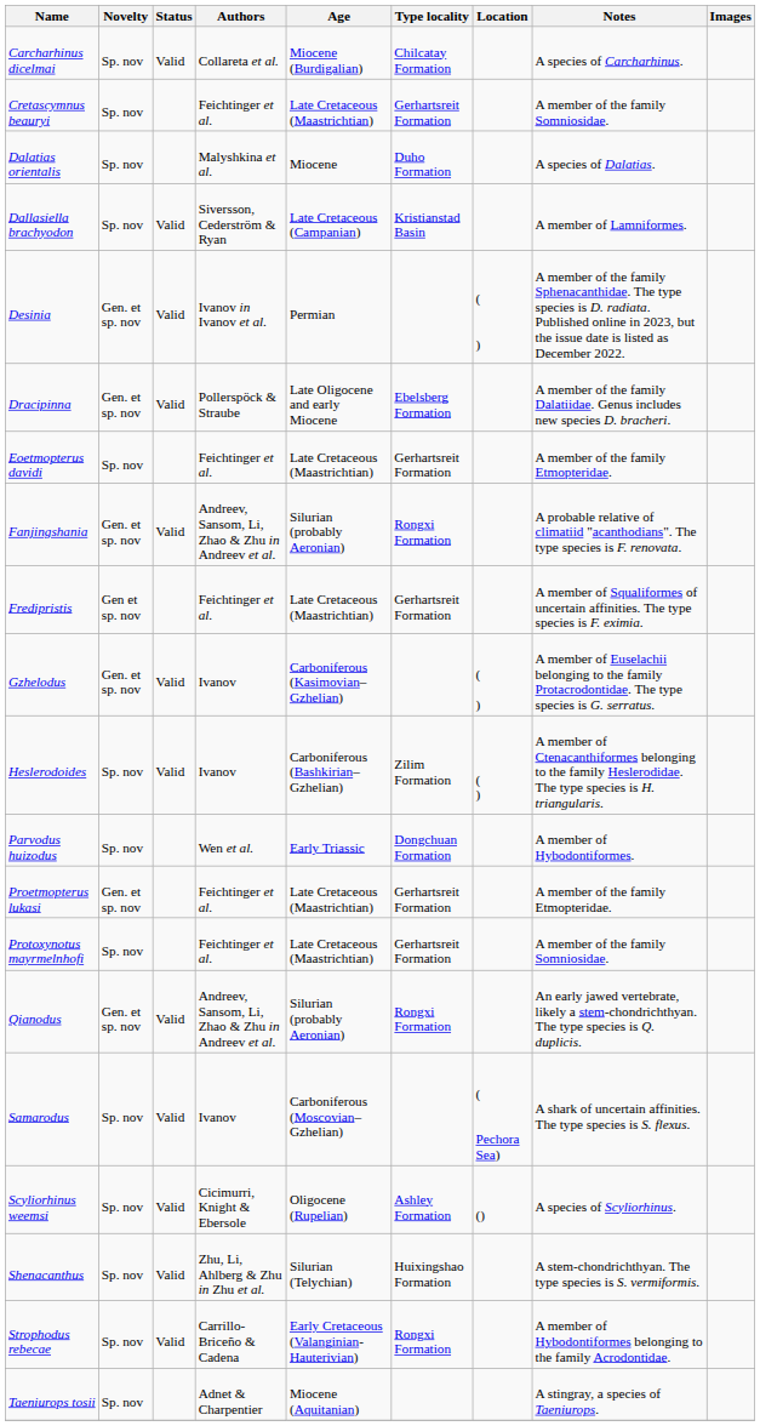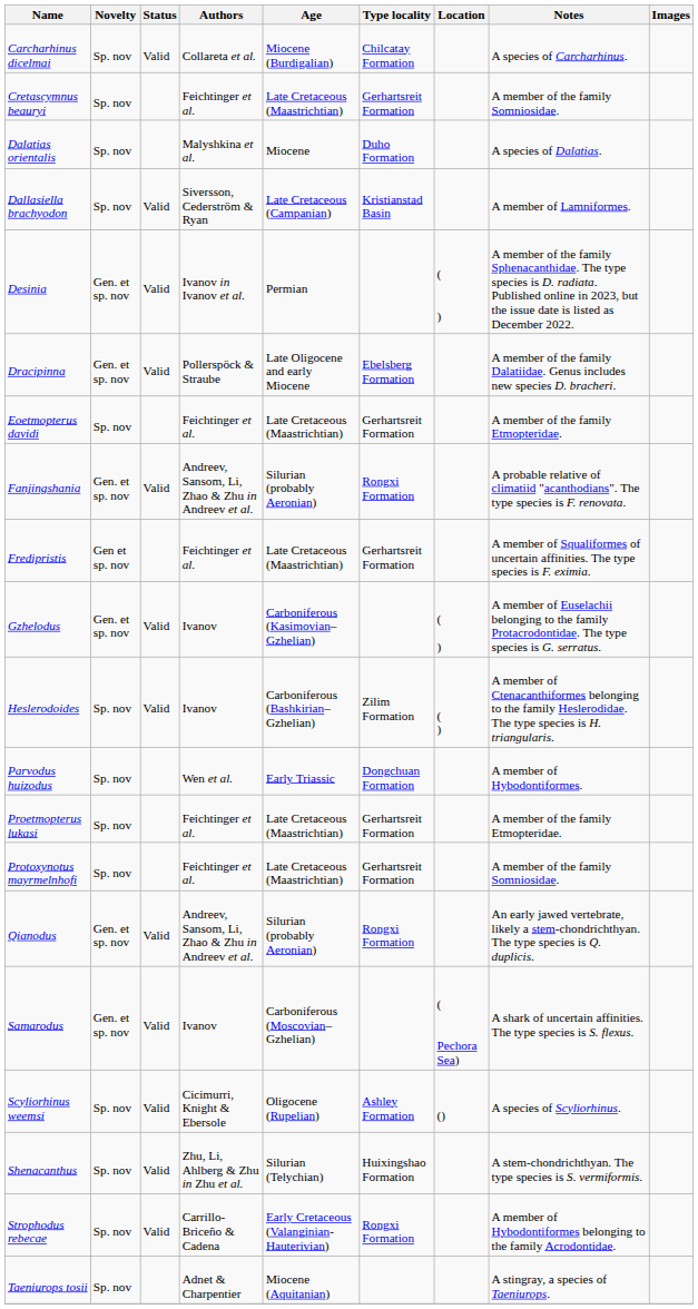Proetmopterus lukasi | Novelty: Gen. et sp. nov -> Sp. nov
Samarodus | Novelty: Sp. nov -> Gen. et sp. nov
